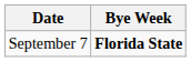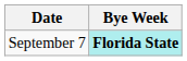September 7 | Bye Week: no background -> paleturquoise background
